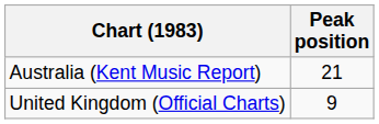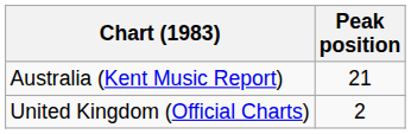United Kingdom (Official Charts) | Peak position: 9 -> 2
